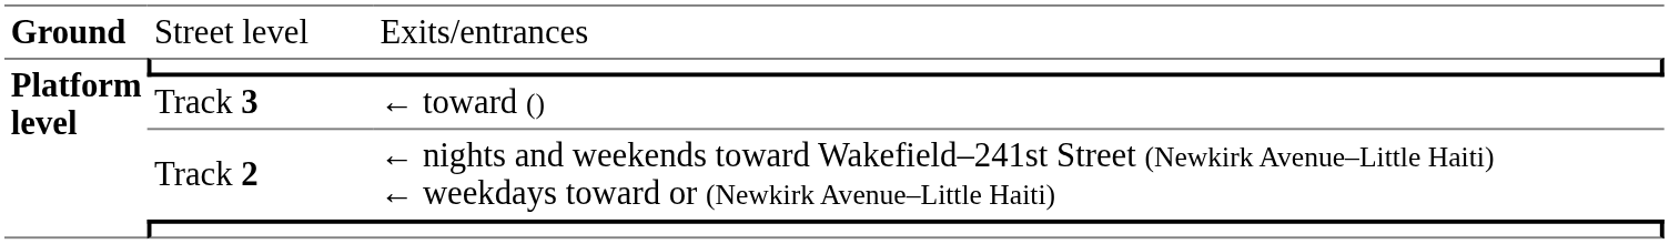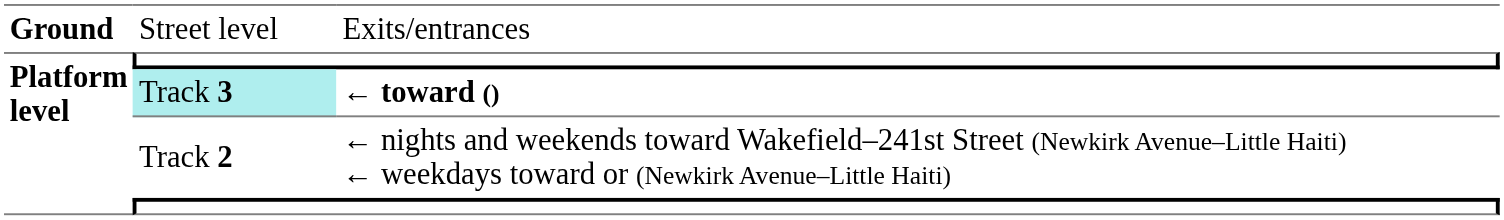Track 3 | column 2: no background -> paleturquoise background
Track 3 | column 3: normal -> bold
